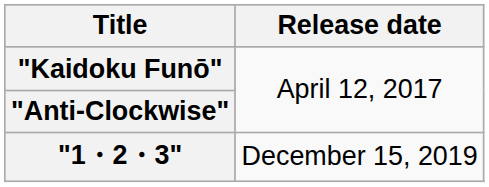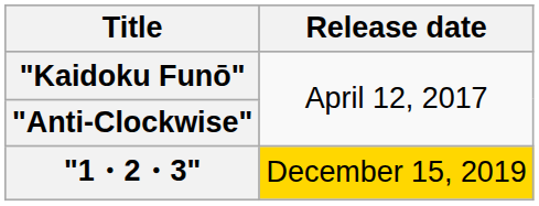"1・2・3" | Release date: no background -> gold background
